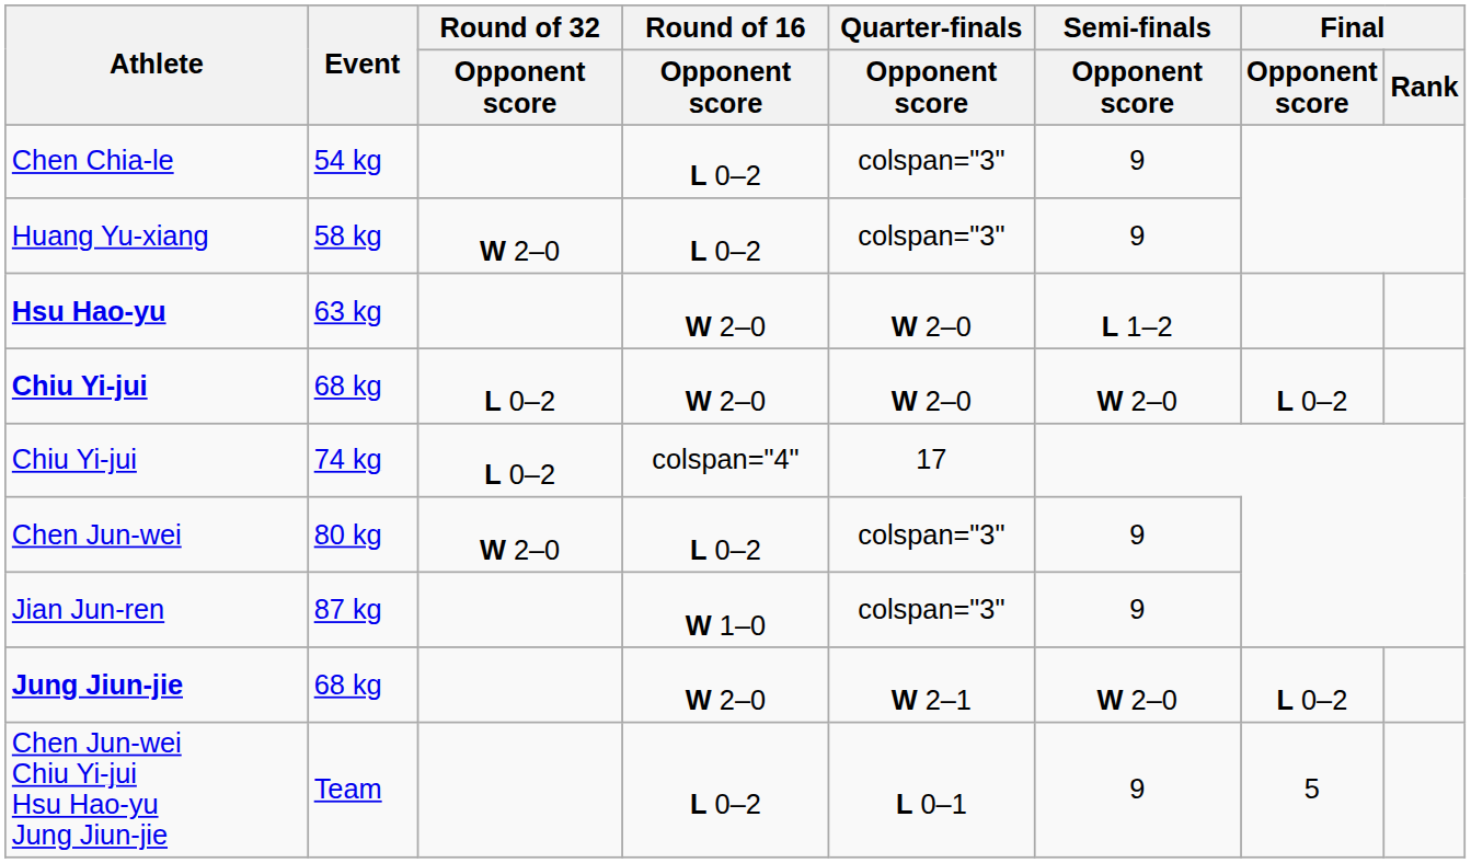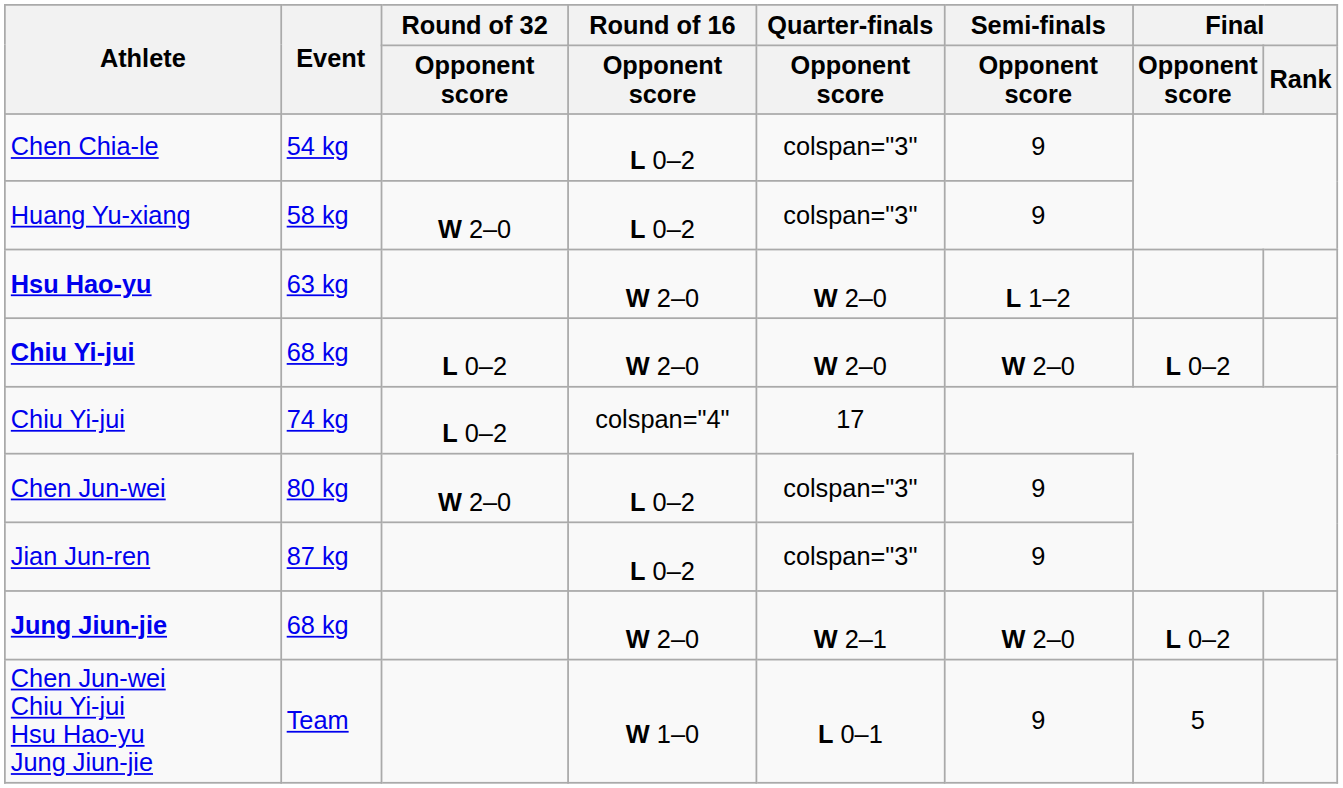Jian Jun-ren | Round of 16 / Opponent score: W 1–0 -> L 0–2
Chen Jun-wei Chiu Yi-jui Hsu Hao-yu Jung Jiun-jie | Round of 16 / Opponent score: L 0–2 -> W 1–0
